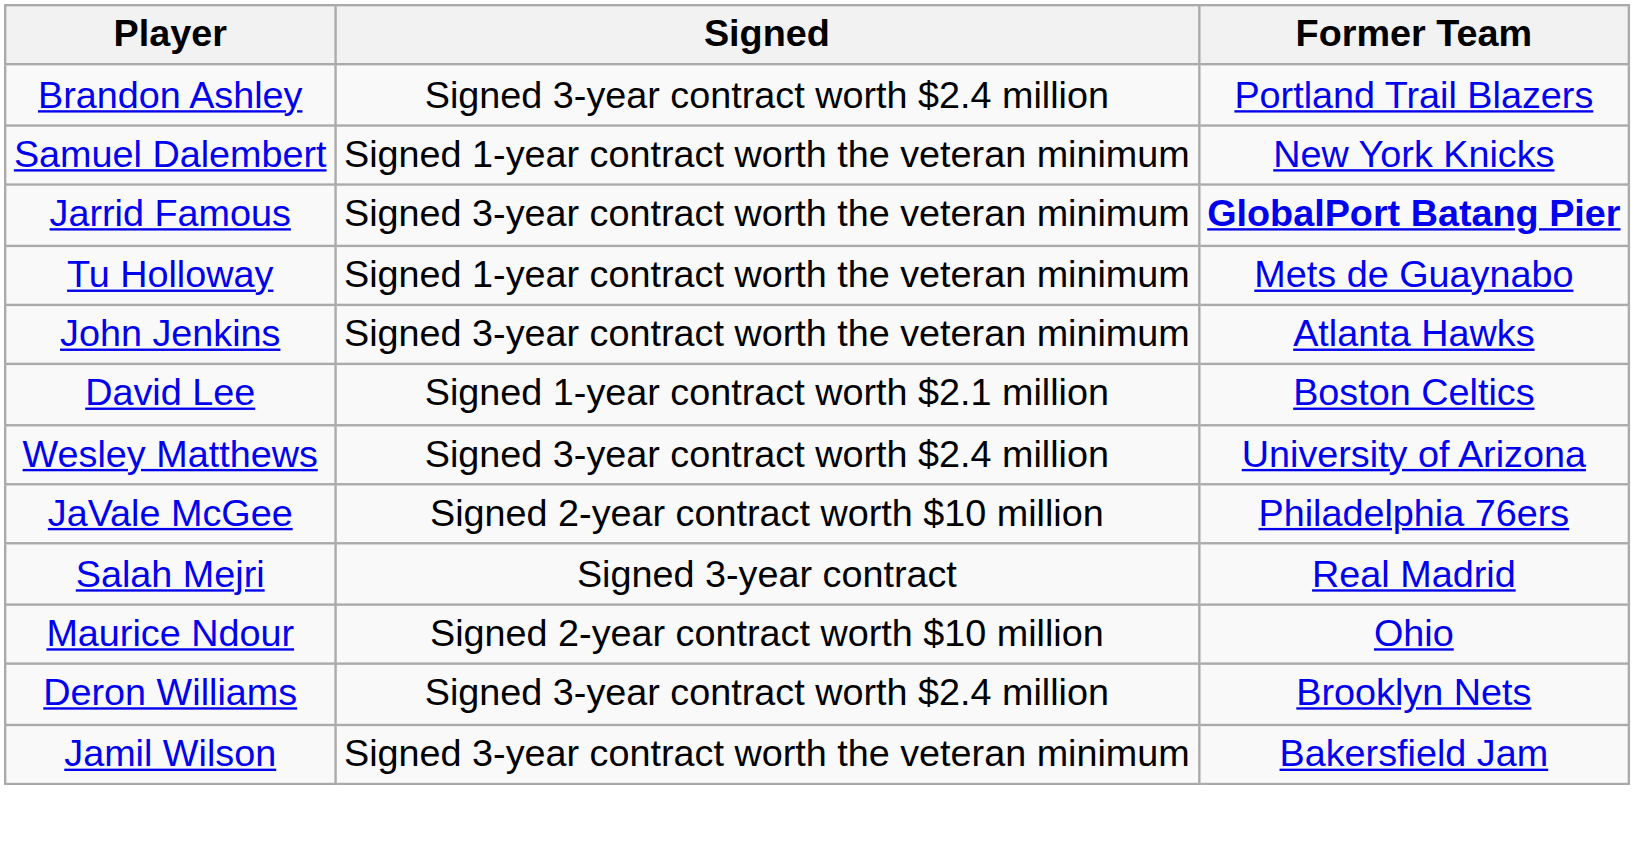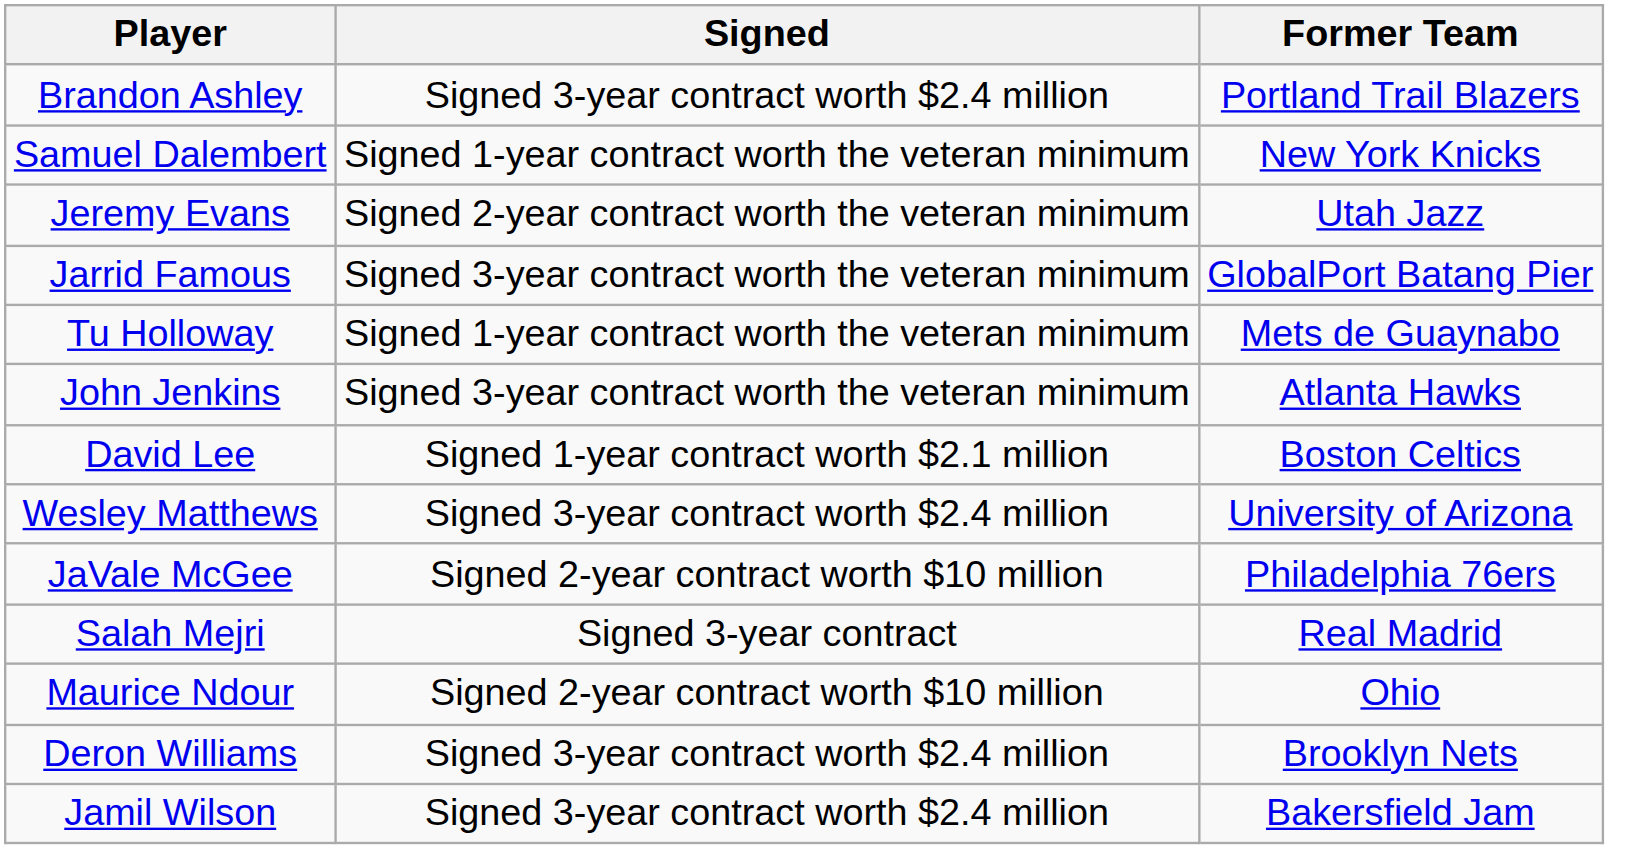+ row: Jeremy Evans | Signed 2-year contract worth the veteran minimum | Utah Jazz
Jarrid Famous | Former Team: bold -> normal
Jamil Wilson | Signed: Signed 3-year contract worth the veteran minimum -> Signed 3-year contract worth $2.4 million
